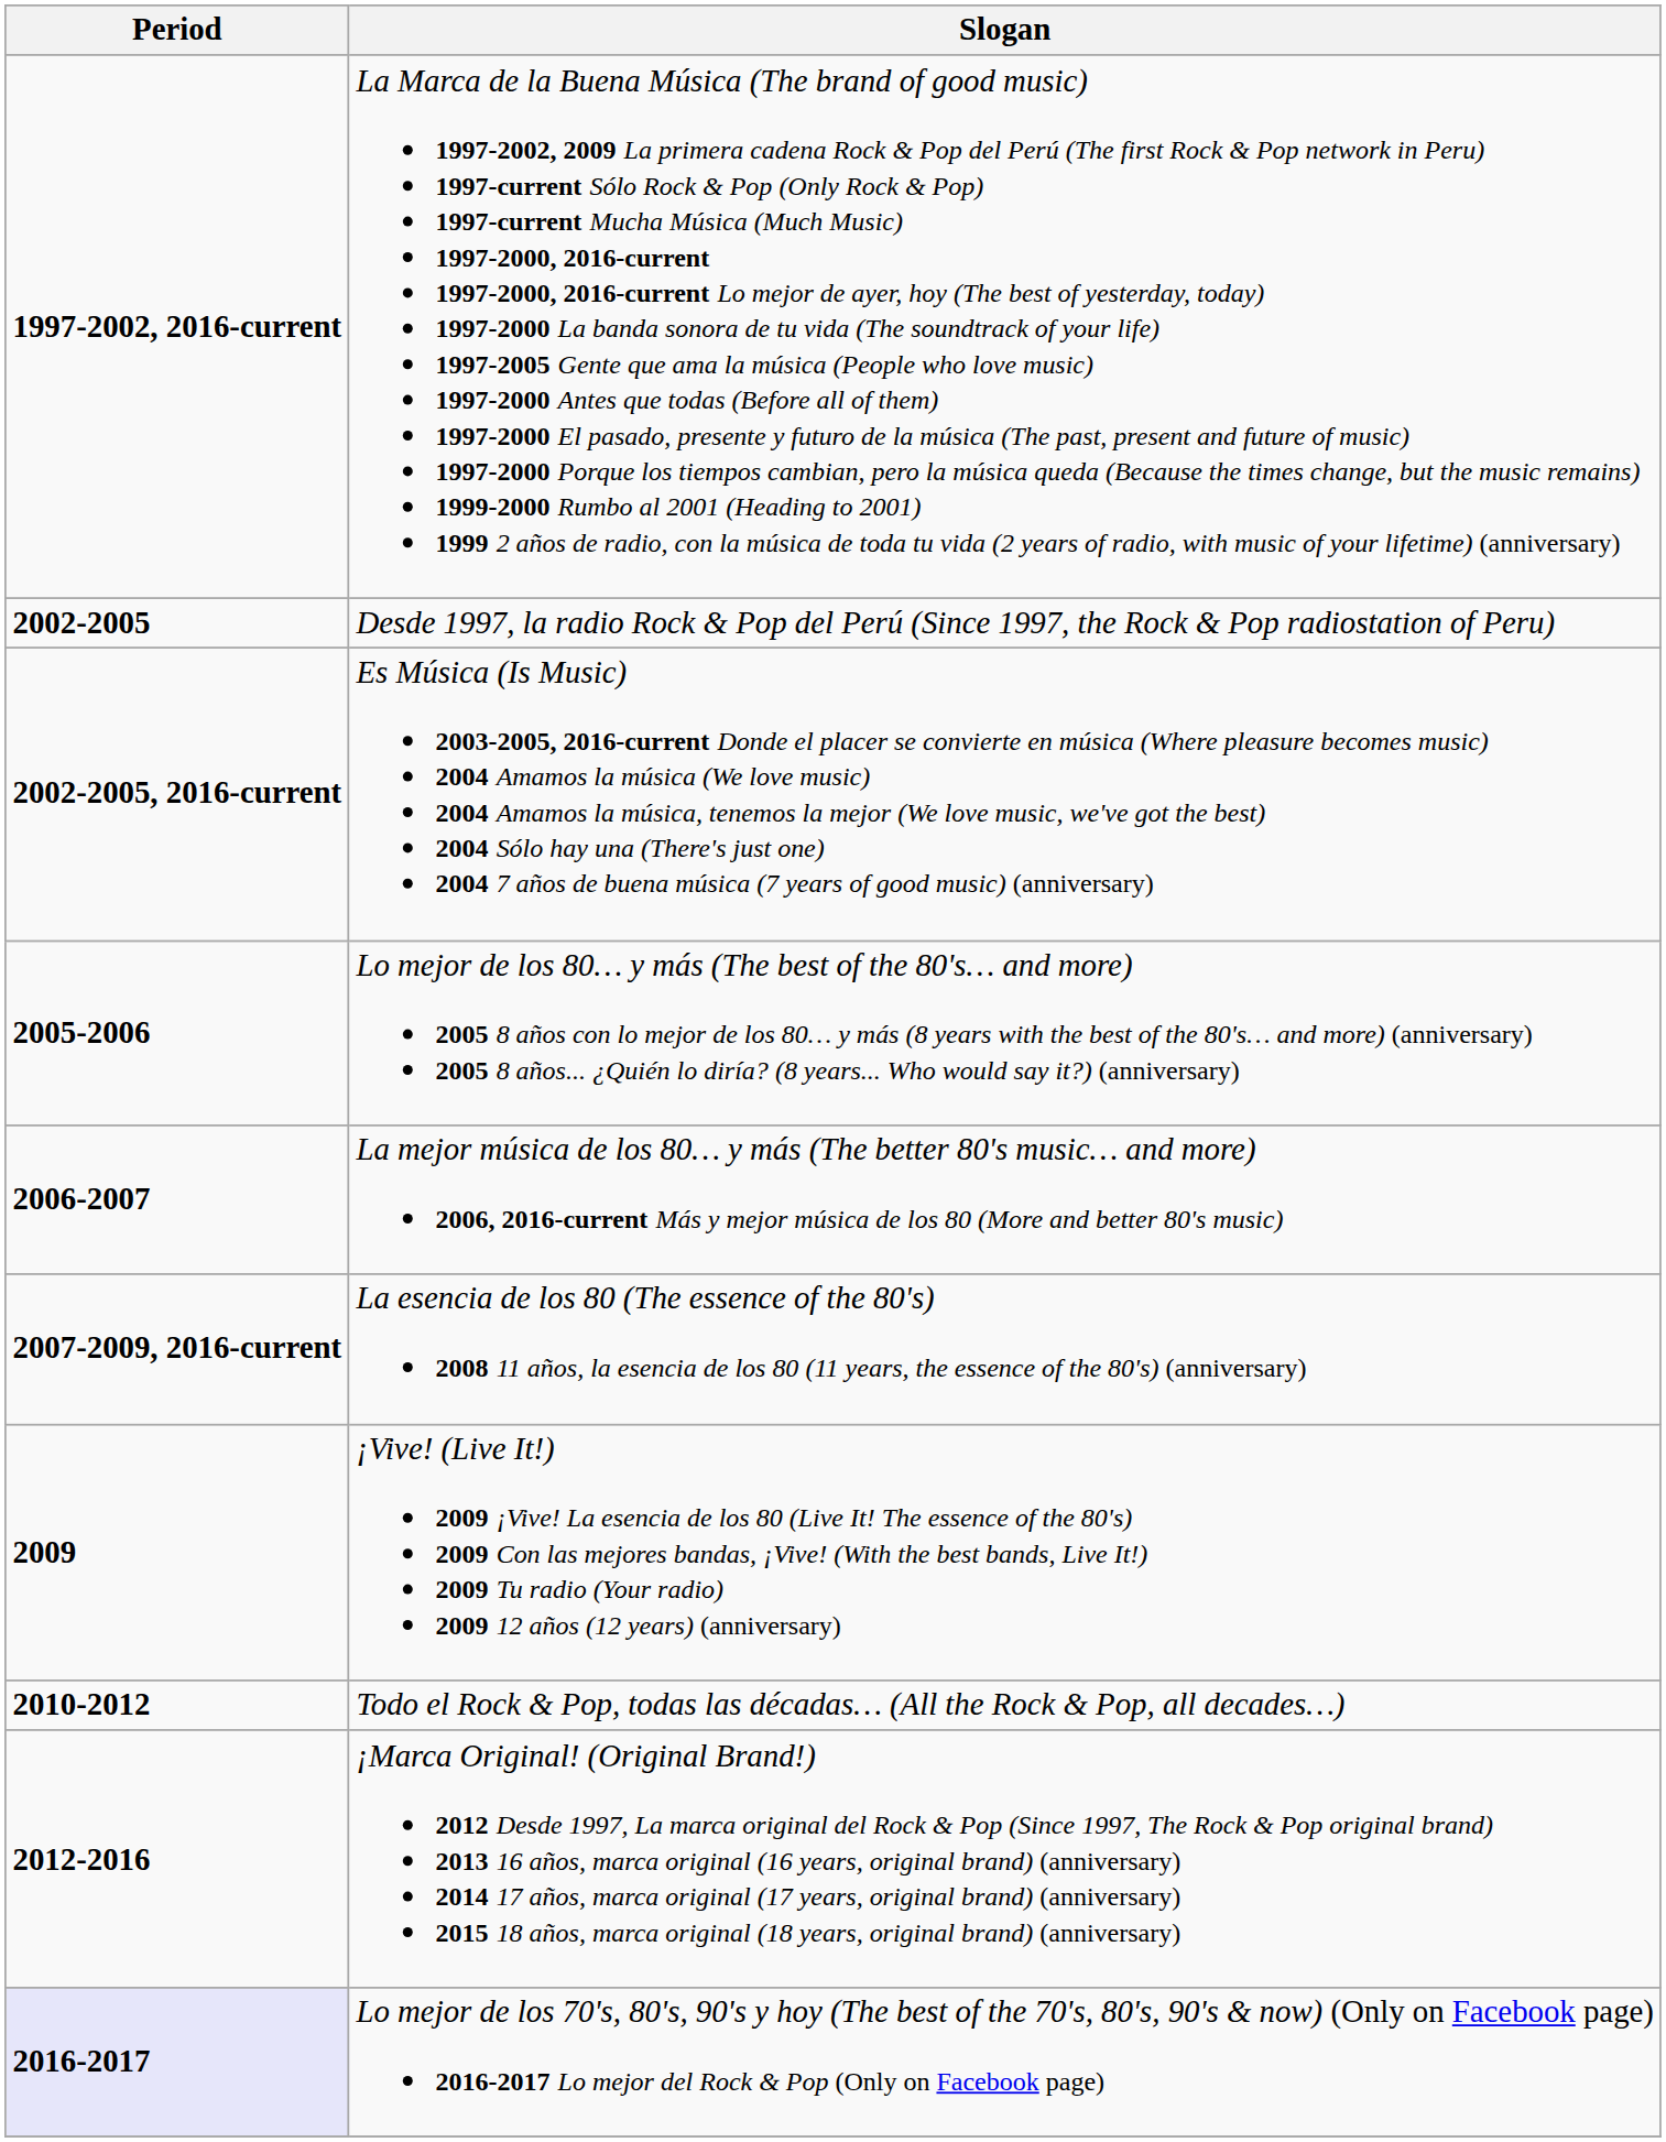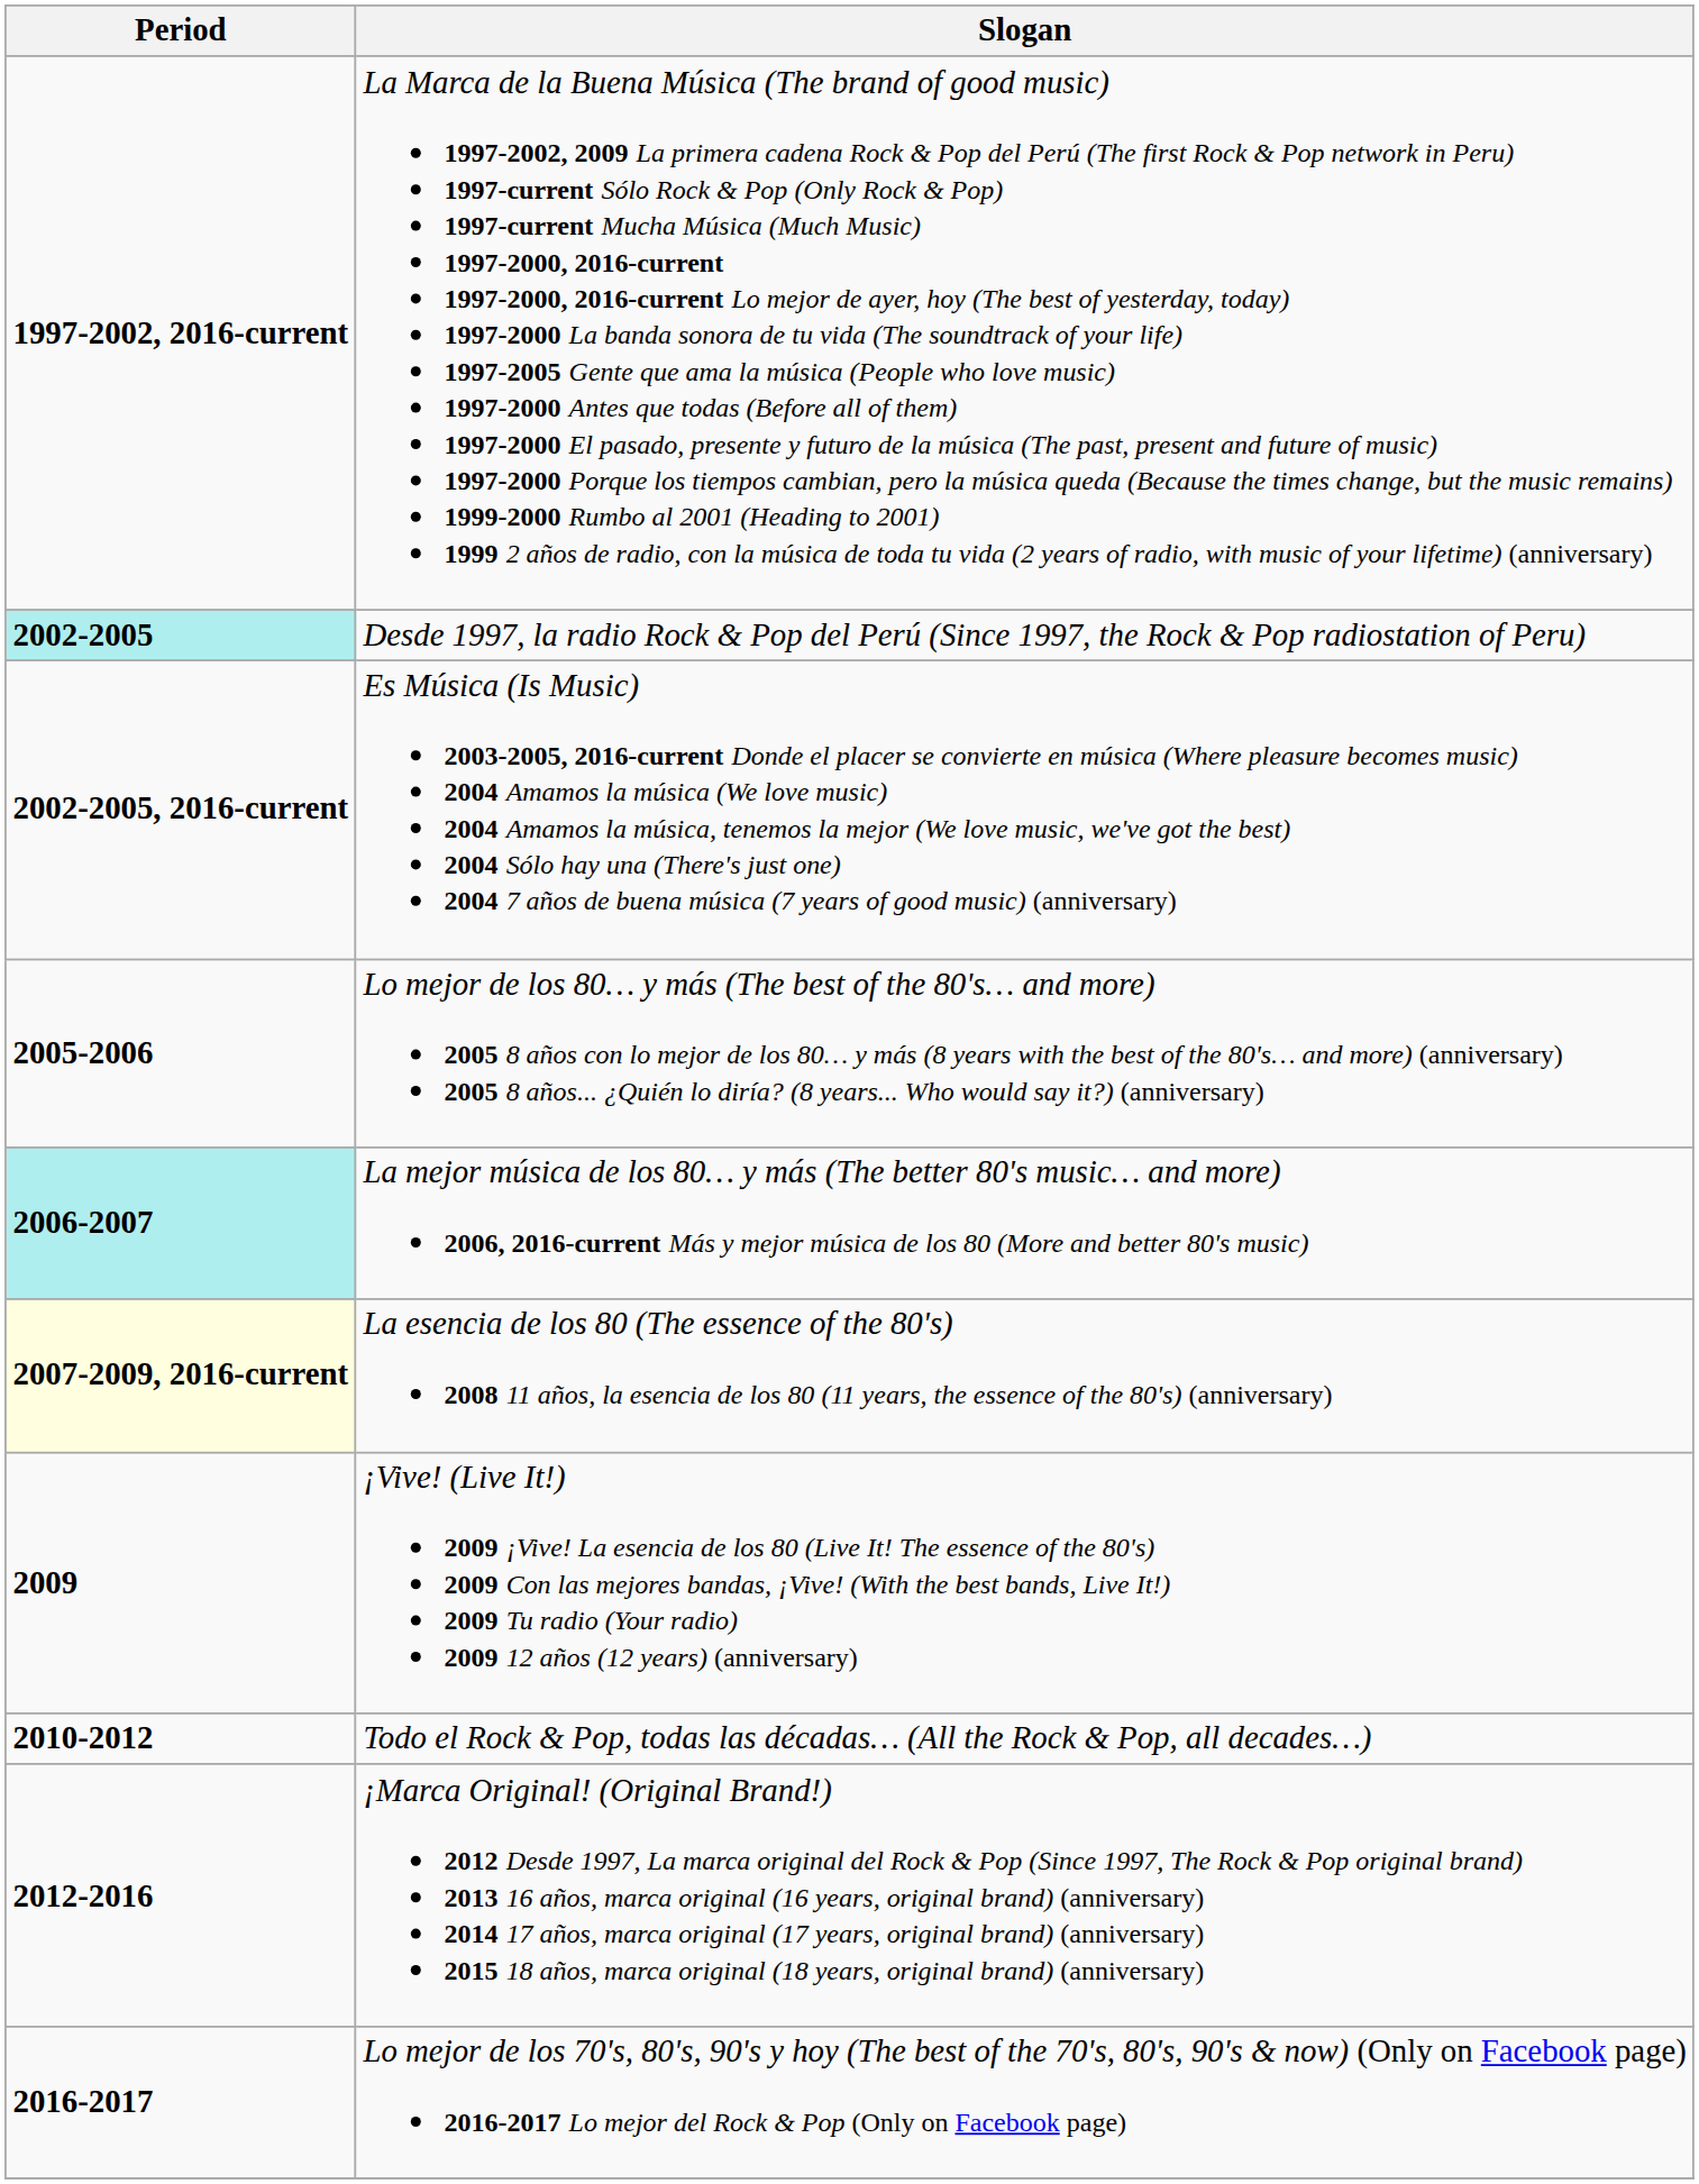row 3 | Period: no background -> paleturquoise background
row 6 | Period: no background -> paleturquoise background
row 7 | Period: no background -> lightyellow background
row 11 | Period: lavender background -> no background
